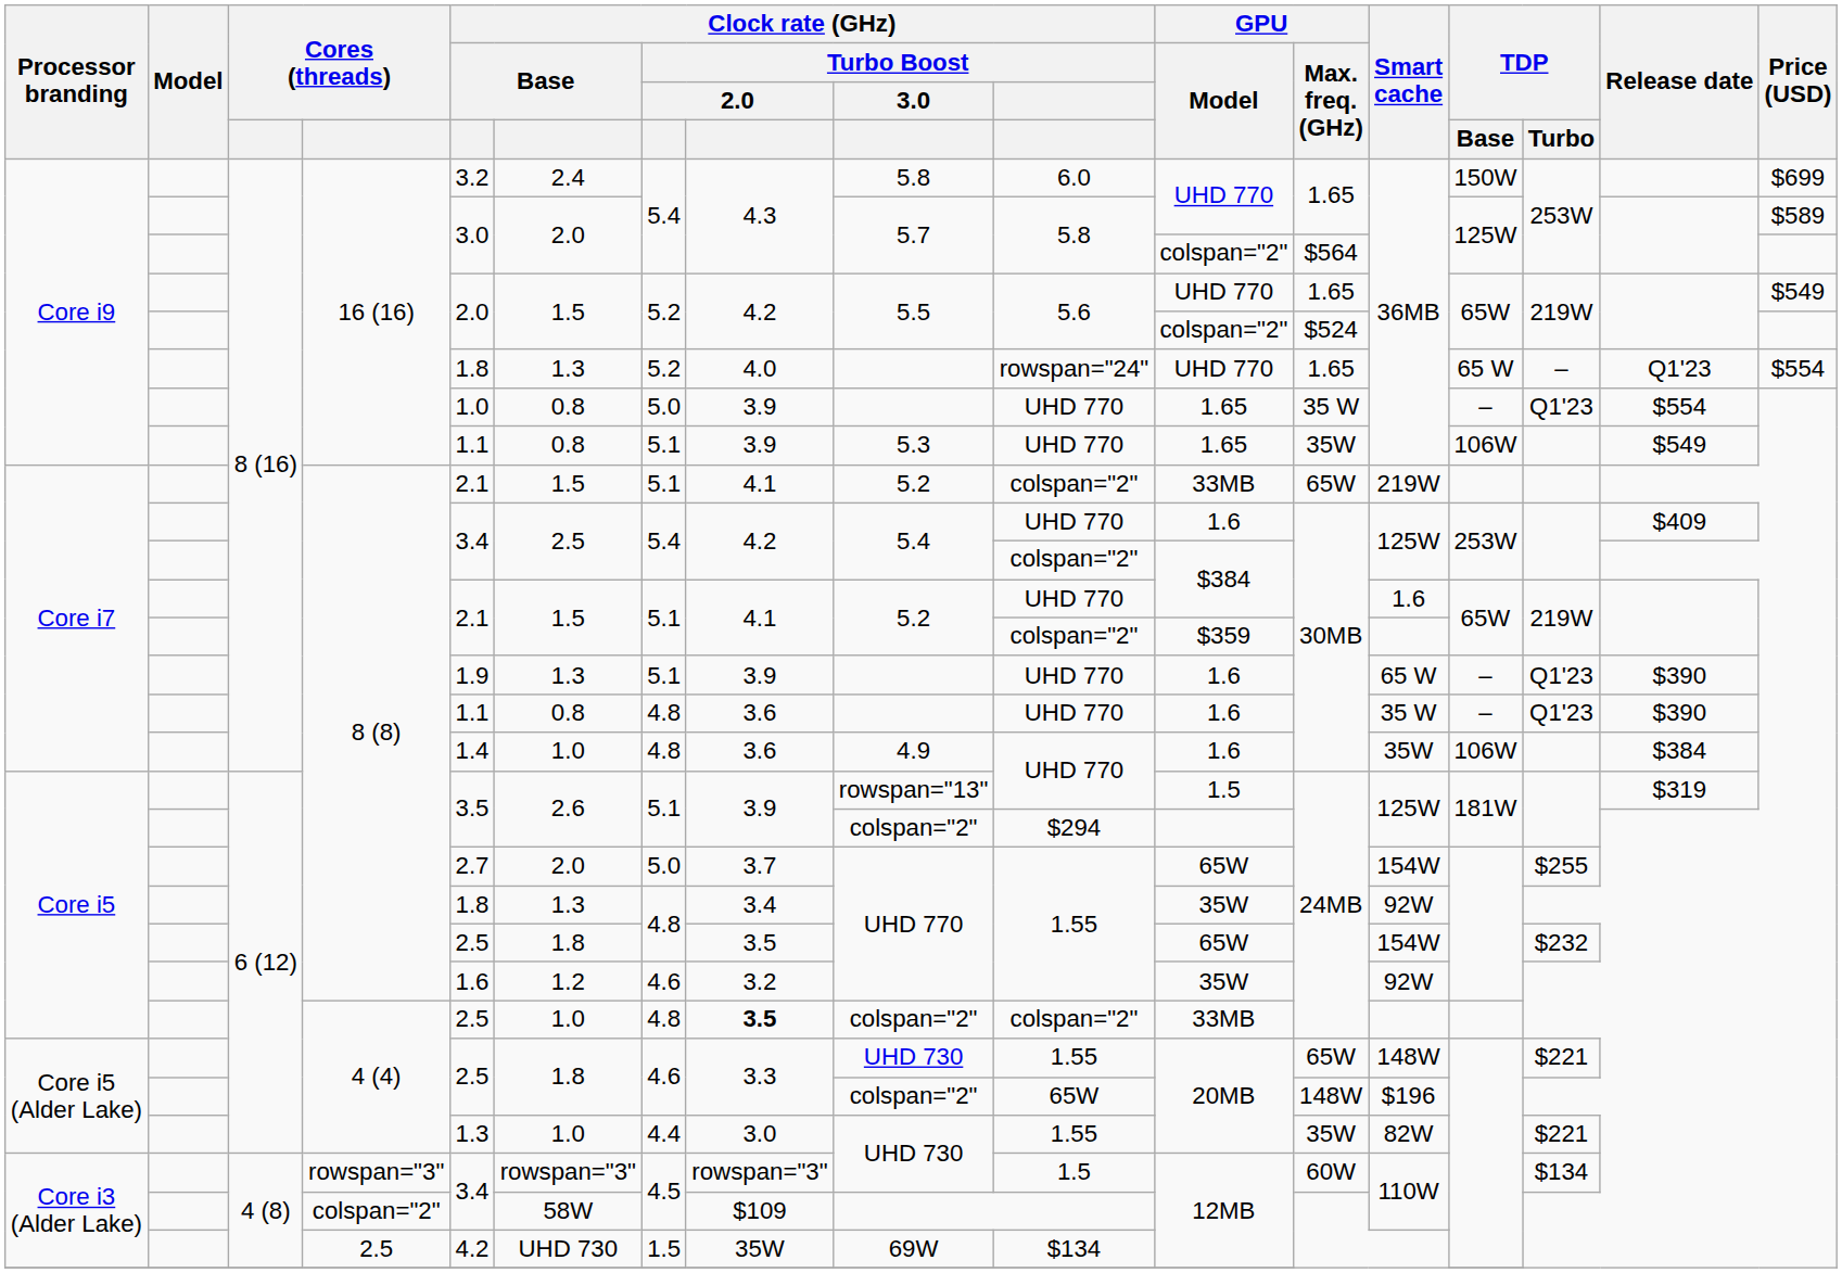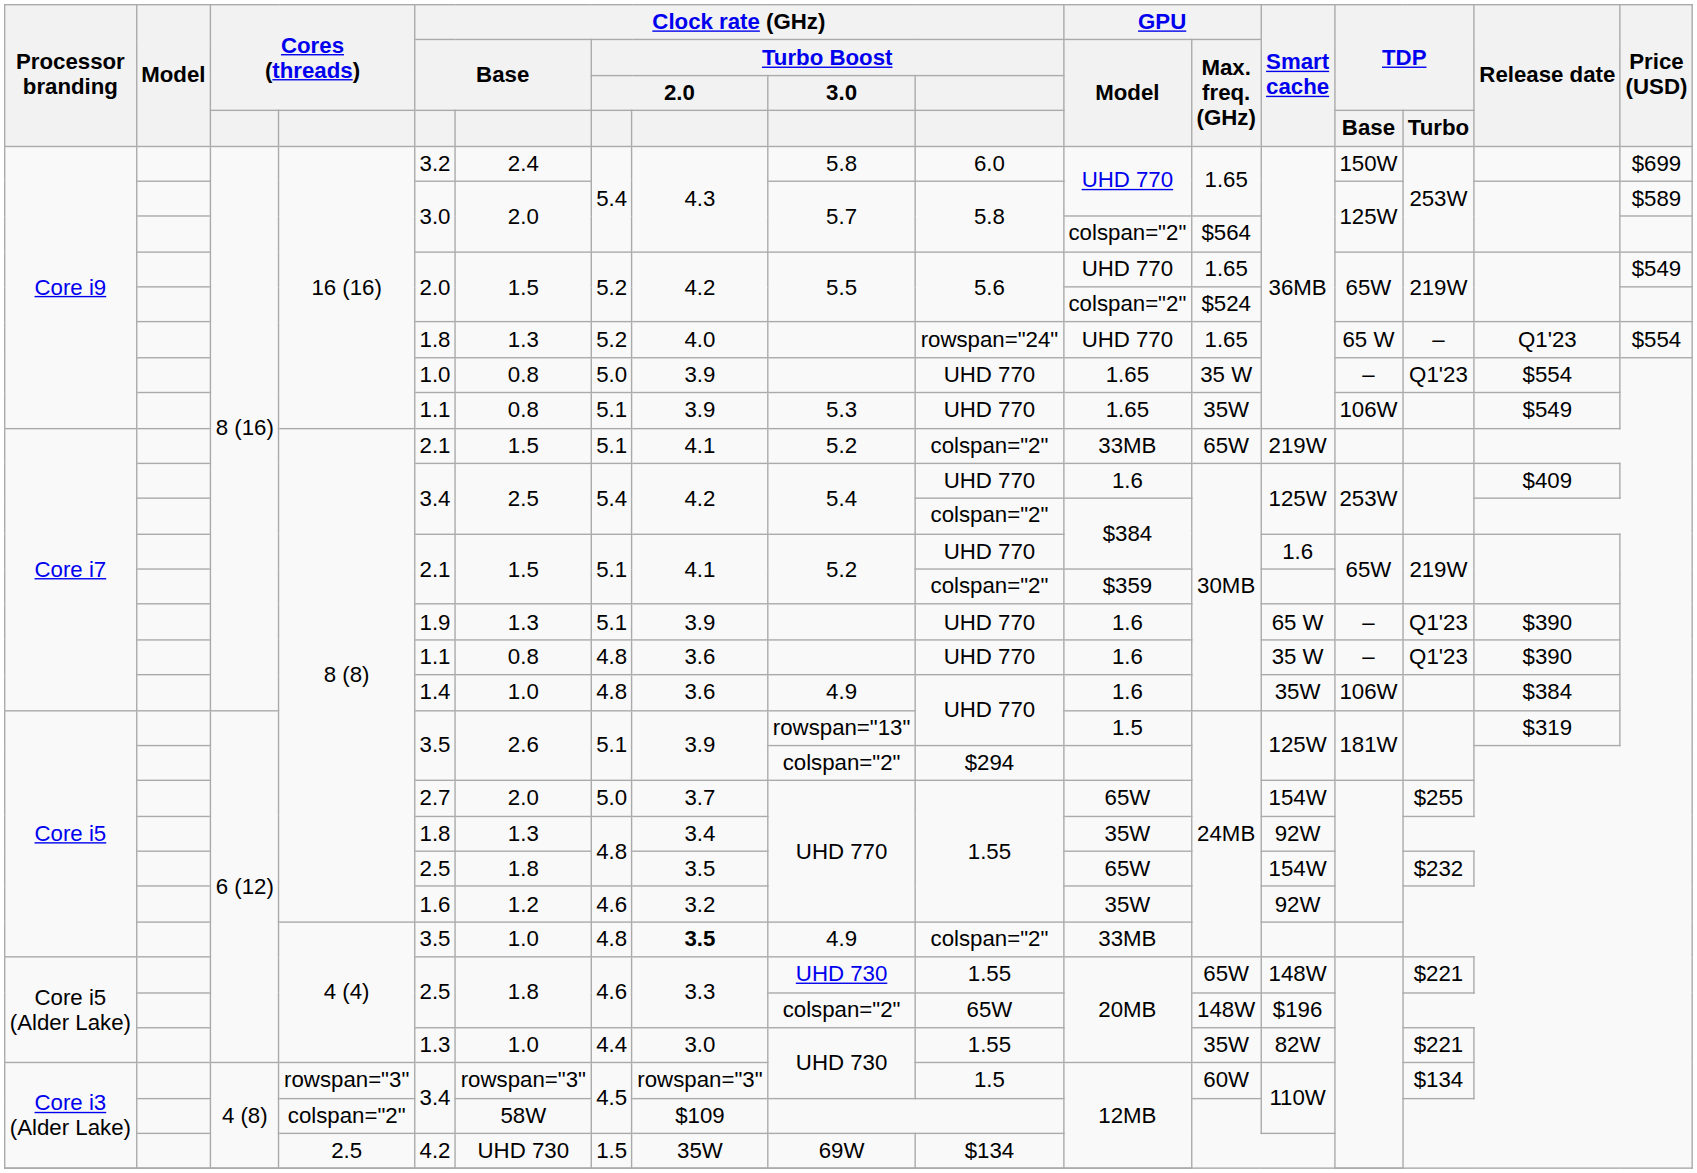Core i5 / 4 (4) | column 5: 2.5 -> 3.5
Core i5 / 4 (4) | Clock rate (GHz) / Turbo Boost / 3.0: colspan="2" -> 4.9
